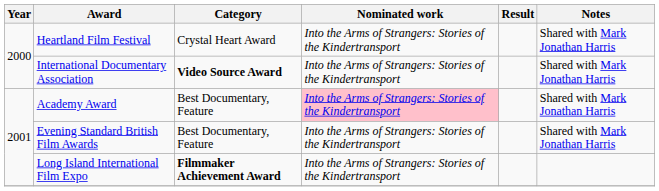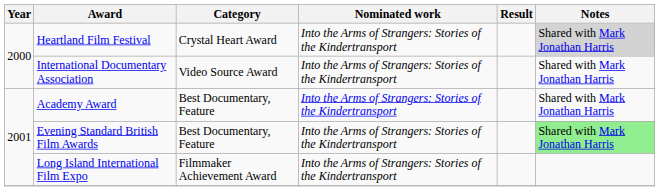Heartland Film Festival | Notes: no background -> lightgrey background
International Documentary Association | Category: bold -> normal
Academy Award | Nominated work: pink background -> no background
Evening Standard British Film Awards | Notes: no background -> lightgreen background
Long Island International Film Expo | Category: bold -> normal
